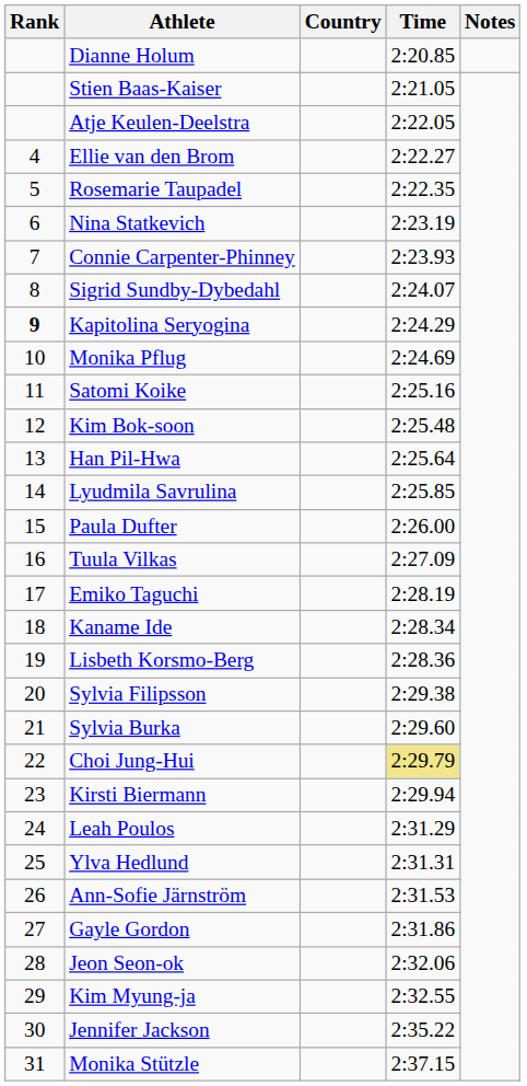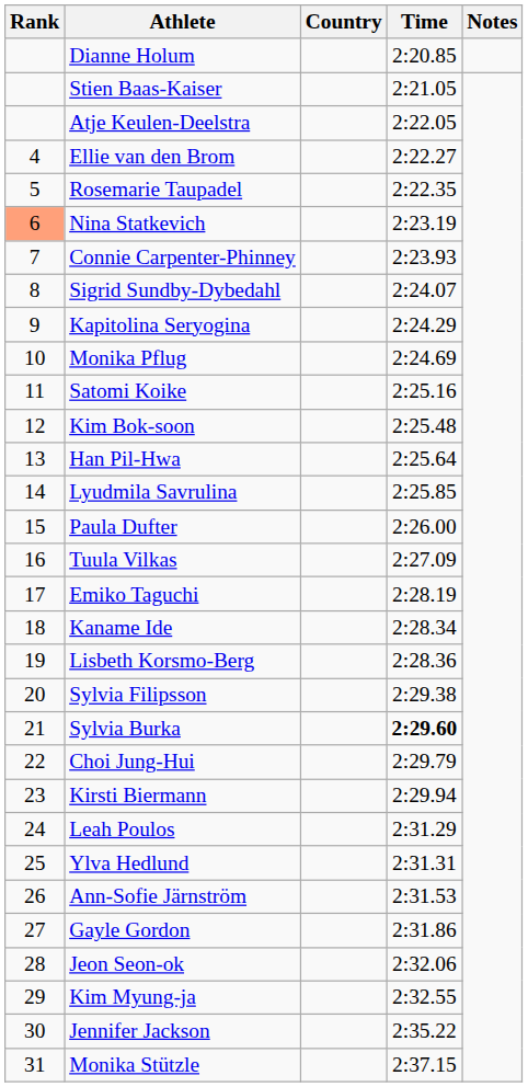Nina Statkevich | Rank: no background -> lightsalmon background
Kapitolina Seryogina | Rank: bold -> normal
Sylvia Burka | Time: normal -> bold
Choi Jung-Hui | Time: khaki background -> no background
